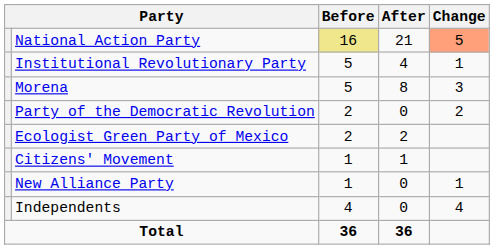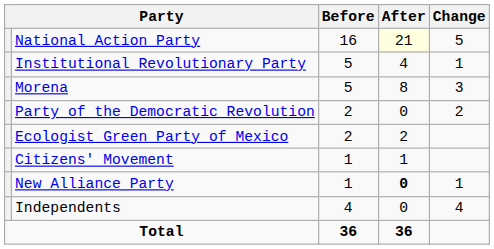National Action Party | Before: khaki background -> no background
National Action Party | After: no background -> lightyellow background
National Action Party | Change: lightsalmon background -> no background
New Alliance Party | After: normal -> bold
